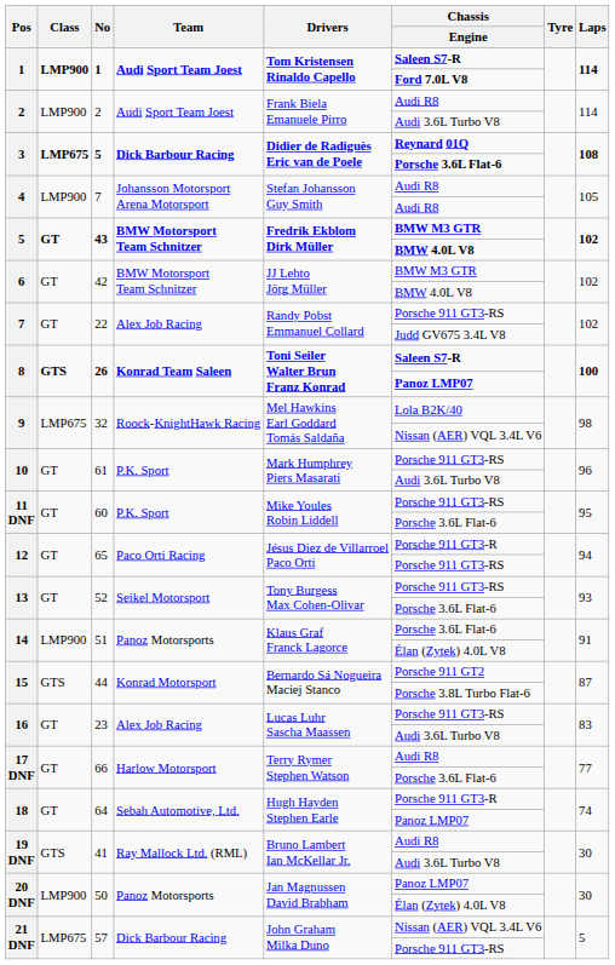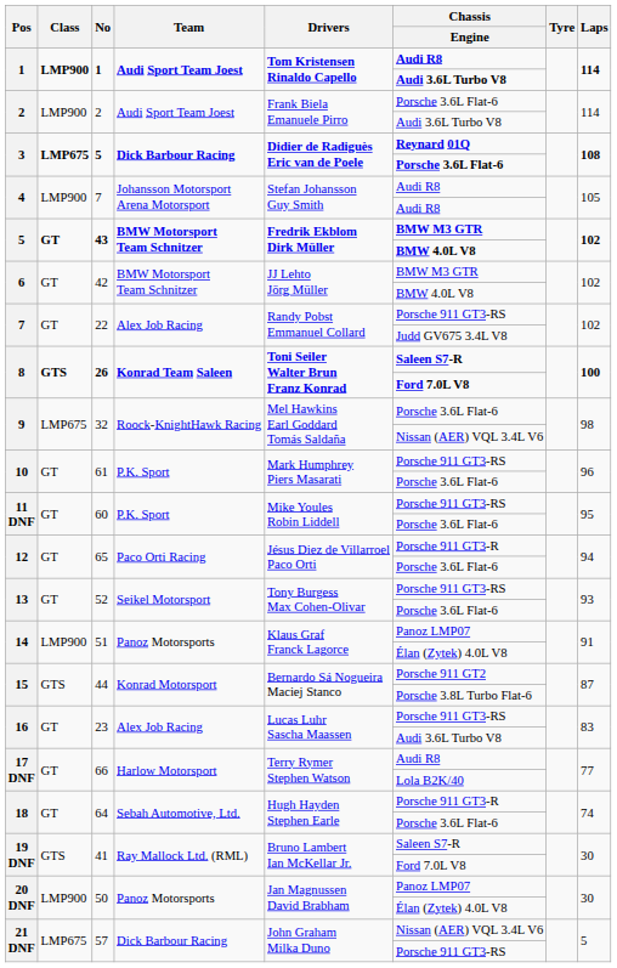row 3 | Chassis / Engine: Saleen S7-R -> Audi R8
row 4 | Chassis / Engine: Ford 7.0L V8 -> Audi 3.6L Turbo V8
row 5 | Chassis / Engine: Audi R8 -> Porsche 3.6L Flat-6
row 18 | Chassis / Engine: Panoz LMP07 -> Ford 7.0L V8
row 19 | Chassis / Engine: Lola B2K/40 -> Porsche 3.6L Flat-6
row 22 | Chassis / Engine: Audi 3.6L Turbo V8 -> Porsche 3.6L Flat-6
row 26 | Chassis / Engine: Porsche 911 GT3-RS -> Porsche 3.6L Flat-6
row 29 | Chassis / Engine: Porsche 3.6L Flat-6 -> Panoz LMP07
row 36 | Chassis / Engine: Porsche 3.6L Flat-6 -> Lola B2K/40
row 38 | Chassis / Engine: Panoz LMP07 -> Porsche 3.6L Flat-6
row 39 | Chassis / Engine: Audi R8 -> Saleen S7-R
row 40 | Chassis / Engine: Audi 3.6L Turbo V8 -> Ford 7.0L V8
